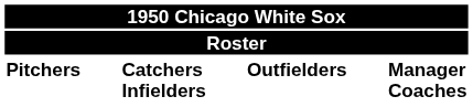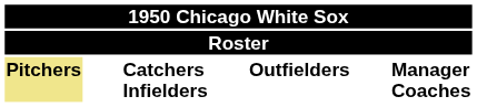Pitchers | column 1: no background -> khaki background
